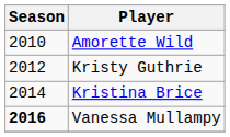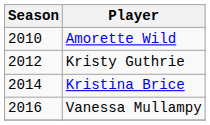Vanessa Mullampy | Season: bold -> normal
